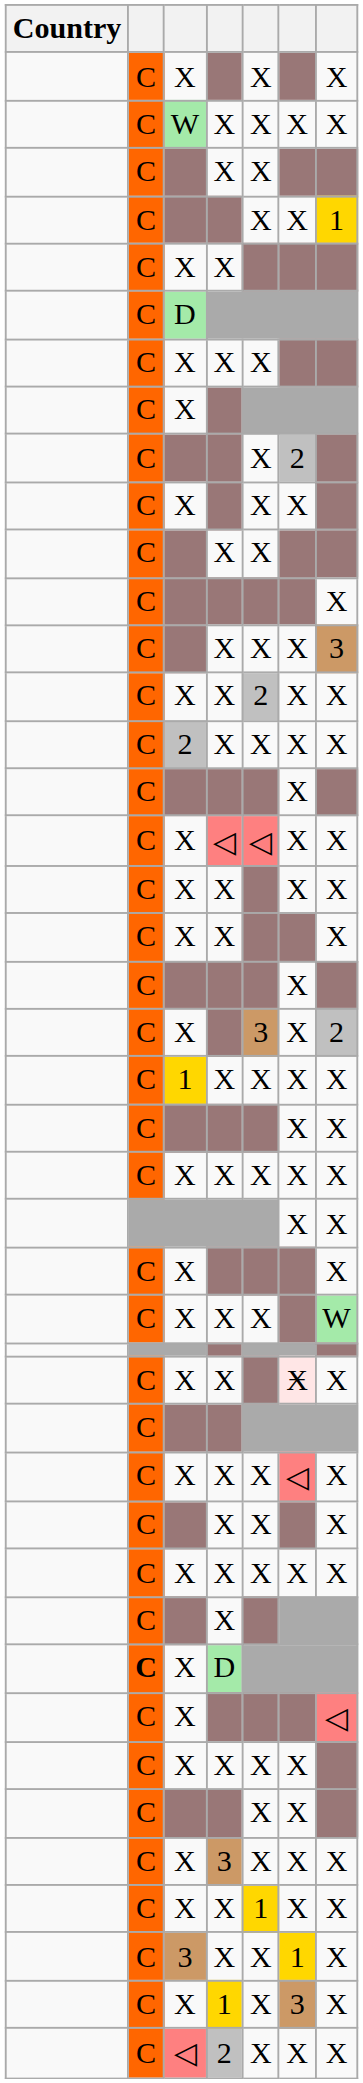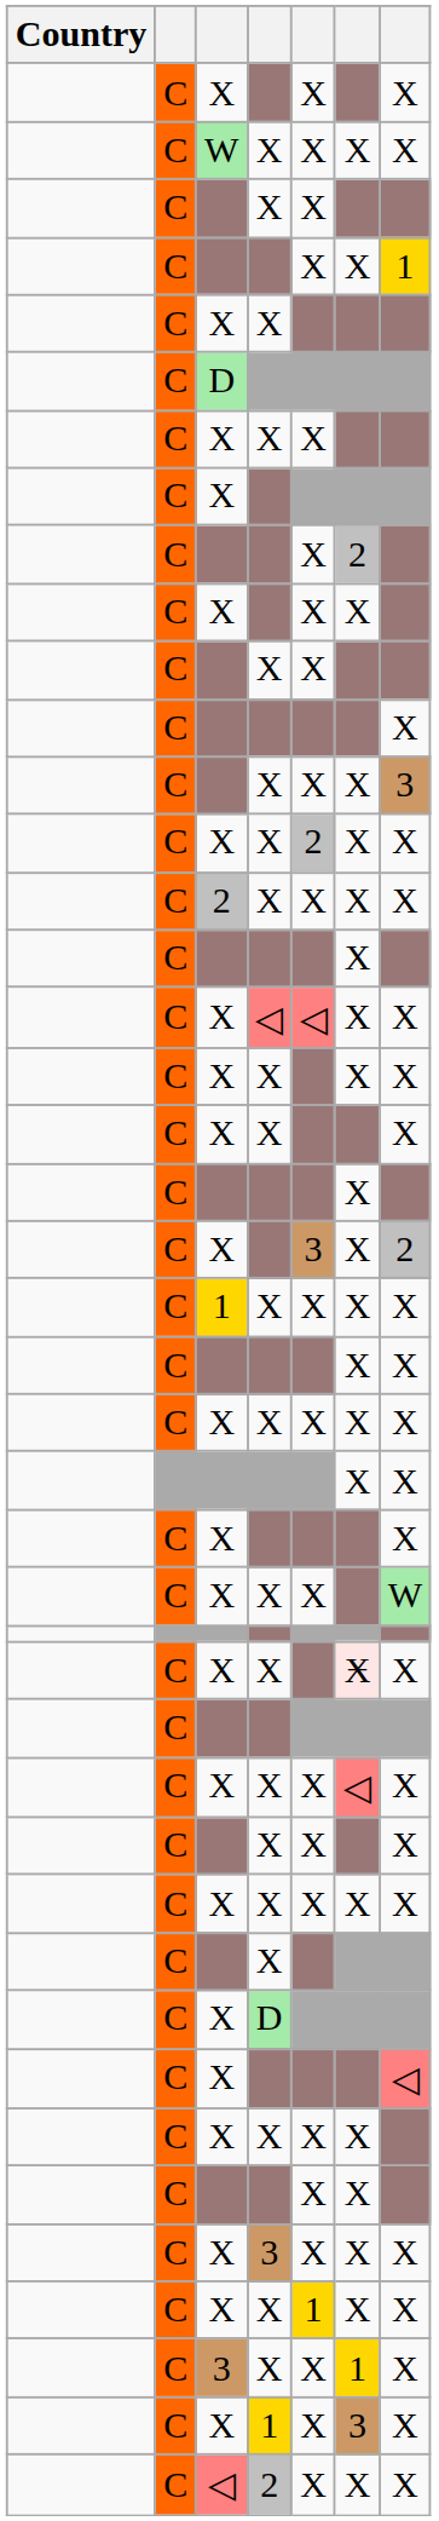X / D | column 2: bold -> normal
